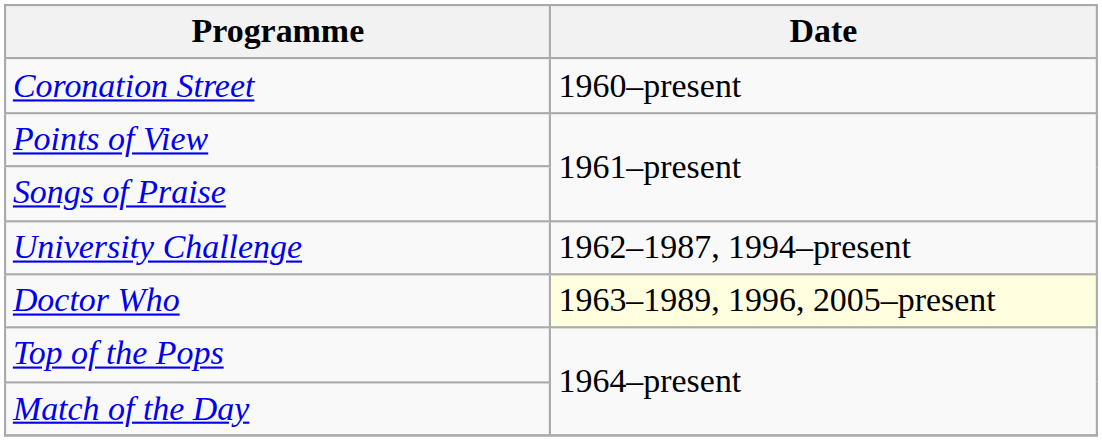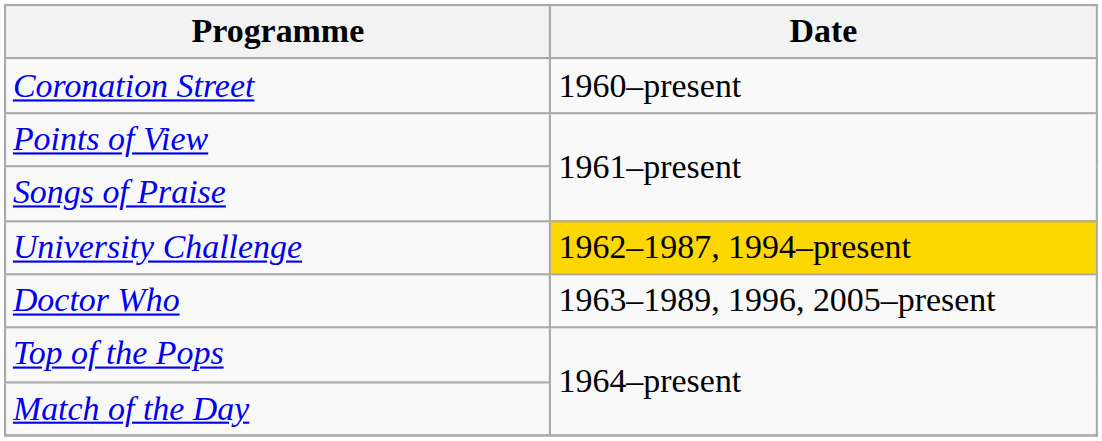University Challenge | Date: no background -> gold background
Doctor Who | Date: lightyellow background -> no background
